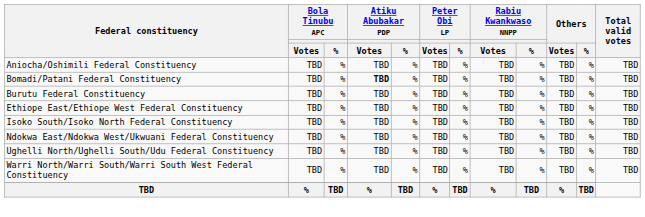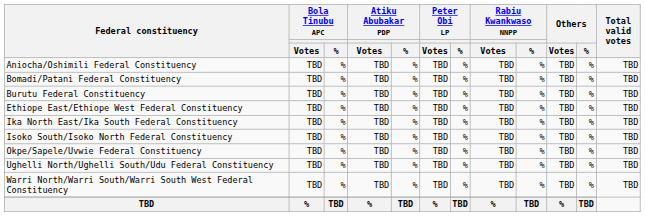Bomadi/Patani Federal Constituency | Atiku Abubakar PDP / Votes: bold -> normal
+ row: Ika North East/Ika South Federal Constituency | TBD | % | TBD | % | TBD | % | TBD | % | TBD | % | TBD
+ row: Okpe/Sapele/Uvwie Federal Constituency | TBD | % | TBD | % | TBD | % | TBD | % | TBD | % | TBD
- row: Ndokwa East/Ndokwa West/Ukwuani Federal Constituency | TBD | % | TBD | % | TBD | % | TBD | % | TBD | % | TBD
